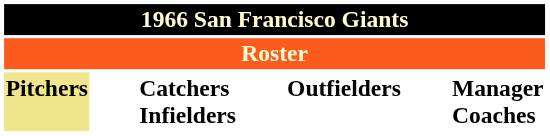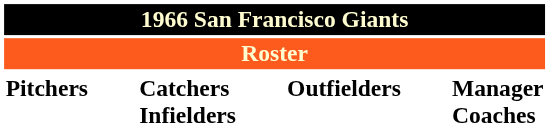Pitchers | column 1: khaki background -> no background
